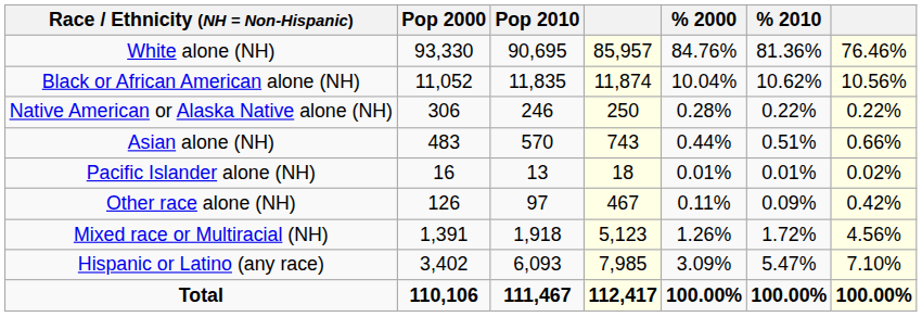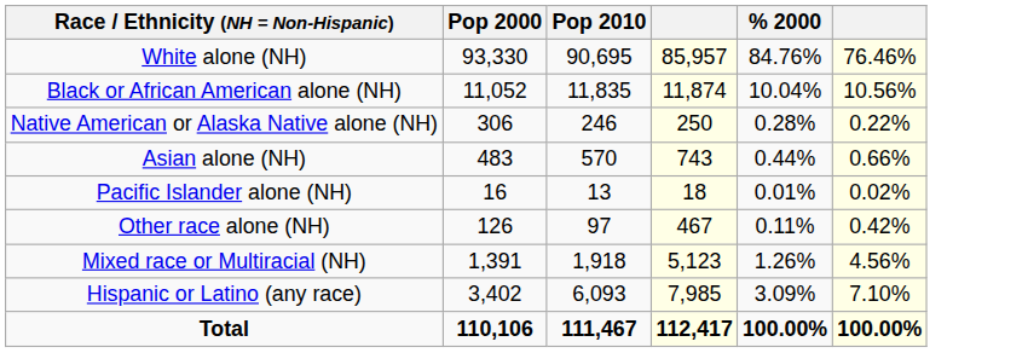- column: % 2010 | 81.36% | 10.62% | 0.22% | 0.51% | 0.01% | 0.09% | 1.72% | 5.47% | 100.00%
